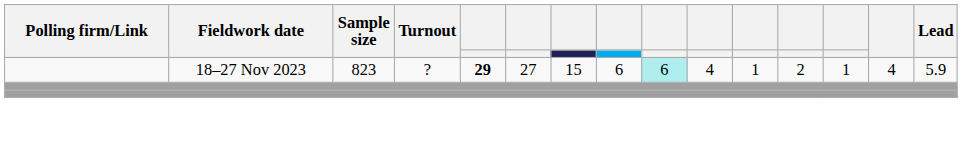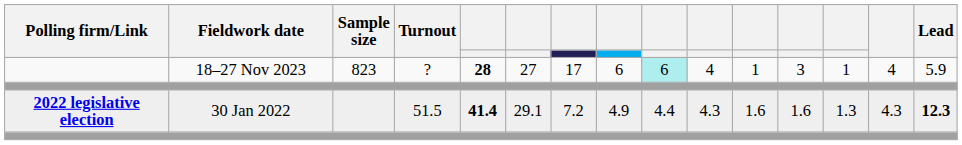18–27 Nov 2023 | column 5: 29 -> 28
18–27 Nov 2023 | column 7: 15 -> 17
18–27 Nov 2023 | column 12: 2 -> 3
+ row: 2022 legislative election | 30 Jan 2022 | 51.5 | 41.4 | 29.1 | 7.2 | 4.9 | 4.4 | 4.3 | 1.6 | 1.6 | 1.3 | 4.3 | 12.3
